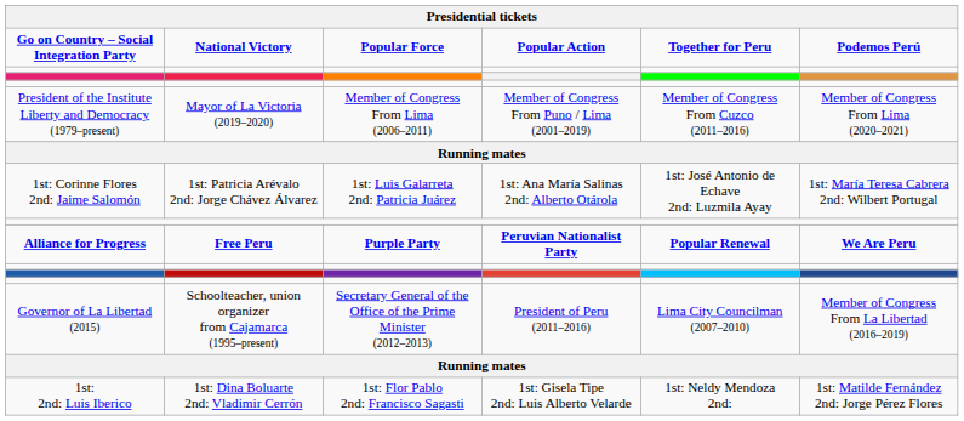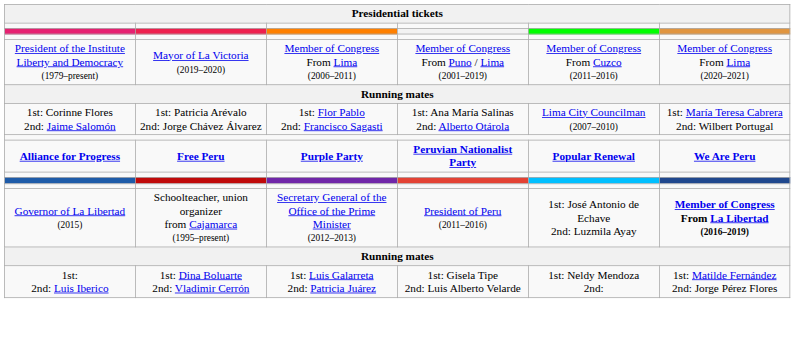- row: Go on Country – Social Integration Party | National Victory | Popular Force | Popular Action | Together for Peru | Podemos Perú
1st: Corinne Flores 2nd: Jaime Salomón | column 3: 1st: Luis Galarreta 2nd: Patricia Juárez -> 1st: Flor Pablo 2nd: Francisco Sagasti
1st: Corinne Flores 2nd: Jaime Salomón | column 5: 1st: José Antonio de Echave 2nd: Luzmila Ayay -> Lima City Councilman (2007–2010)
Governor of La Libertad (2015) | column 5: Lima City Councilman (2007–2010) -> 1st: José Antonio de Echave 2nd: Luzmila Ayay
Governor of La Libertad (2015) | column 6: normal -> bold
1st: 2nd: Luis Iberico | column 3: 1st: Flor Pablo 2nd: Francisco Sagasti -> 1st: Luis Galarreta 2nd: Patricia Juárez
